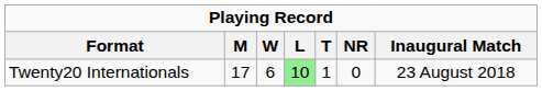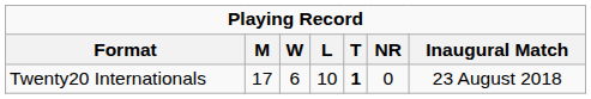Twenty20 Internationals | L: lightgreen background -> no background
Twenty20 Internationals | T: normal -> bold
